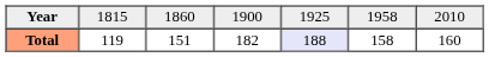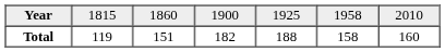row 2 | column 1: lightsalmon background -> no background
row 2 | column 5: lavender background -> no background
